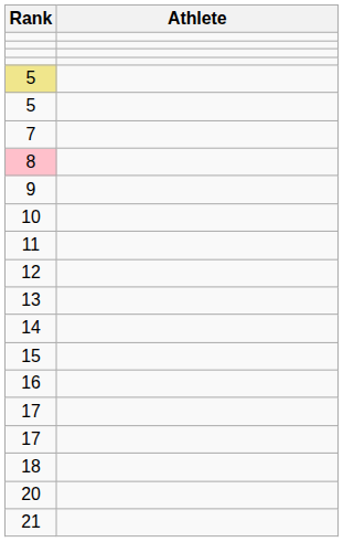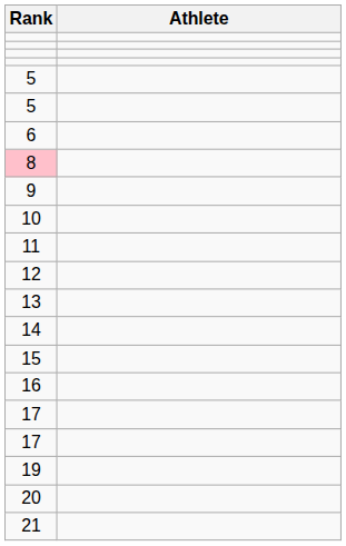row 6 | Rank: khaki background -> no background
row 8 | Rank: 7 -> 6
row 20 | Rank: 18 -> 19
